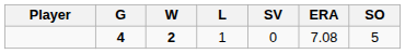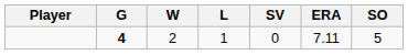row 2 | W: bold -> normal
row 2 | ERA: 7.08 -> 7.11
